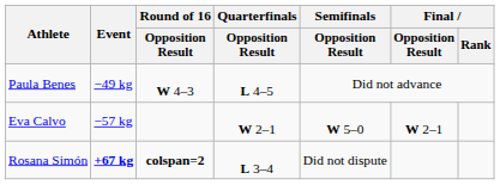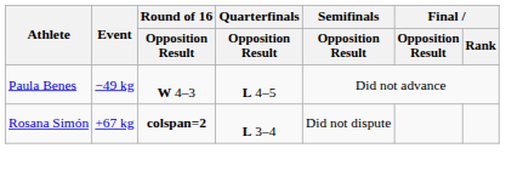- row: Eva Calvo | −57 kg | W 2–1 | W 5–0 | W 2–1
Rosana Simón | Event: bold -> normal
